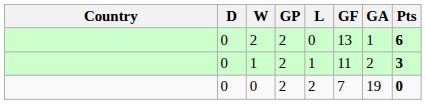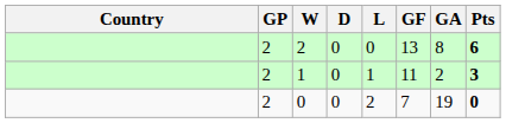columns swapped: GP <-> D
row 2 | GA: 1 -> 8
